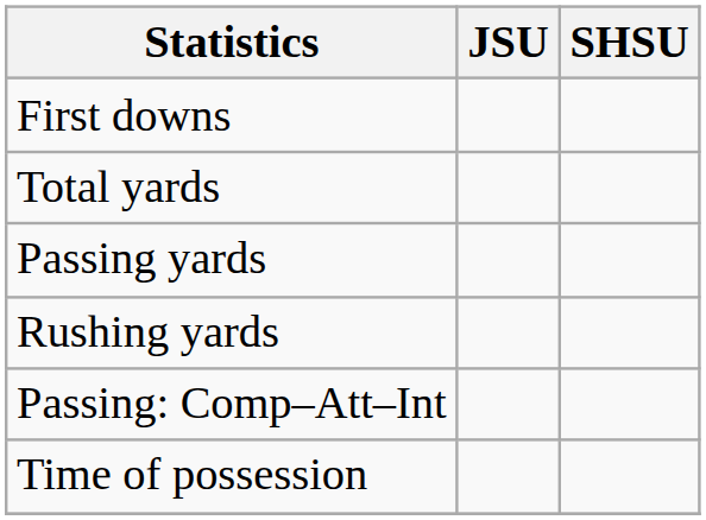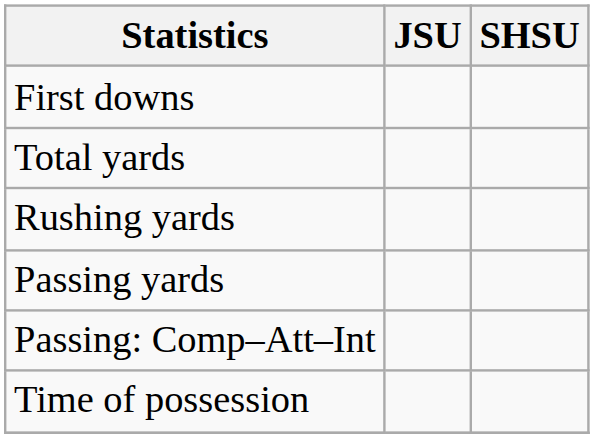rows swapped: Rushing yards <-> Passing yards
